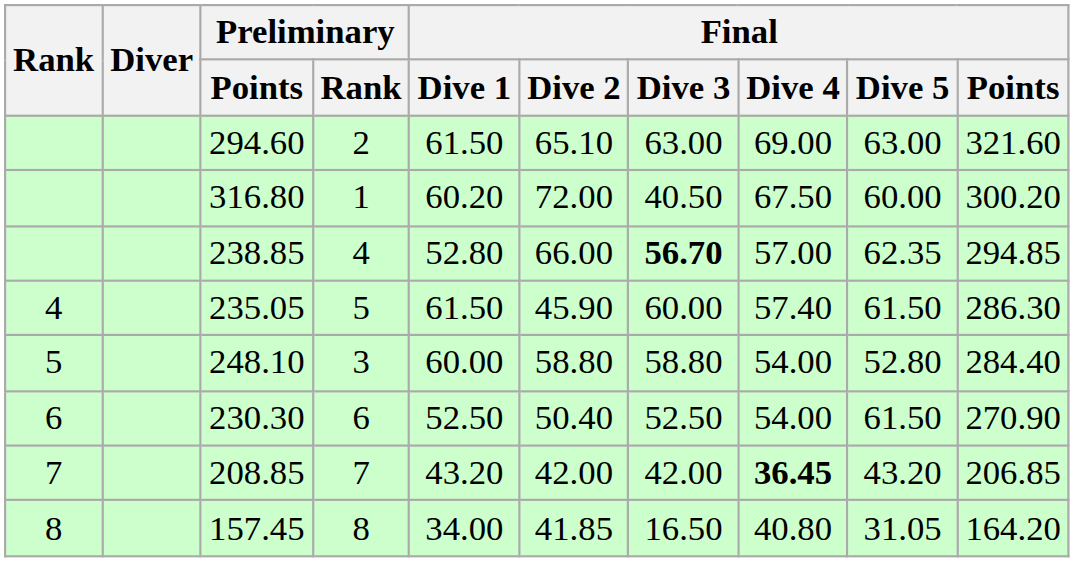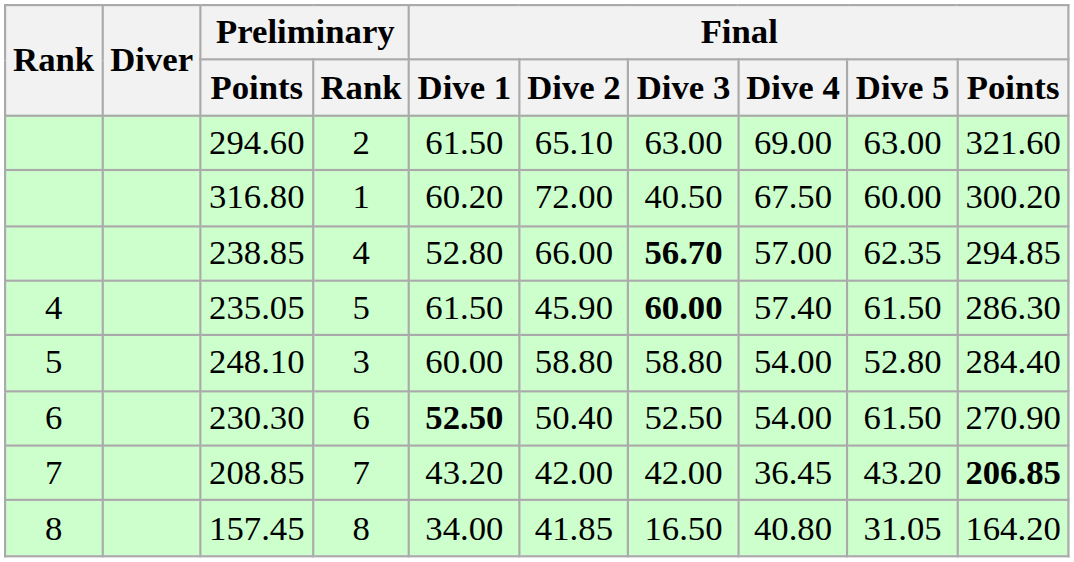235.05 | Final / Dive 3: normal -> bold
230.30 | Final / Dive 1: normal -> bold
208.85 | Final / Dive 4: bold -> normal
208.85 | Final / Points: normal -> bold
